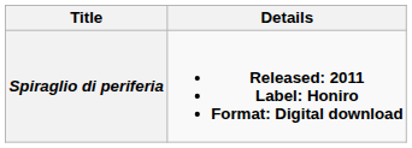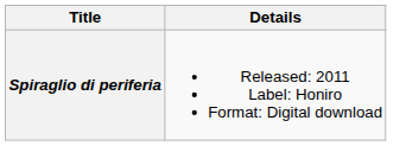Spiraglio di periferia | Details: bold -> normal
